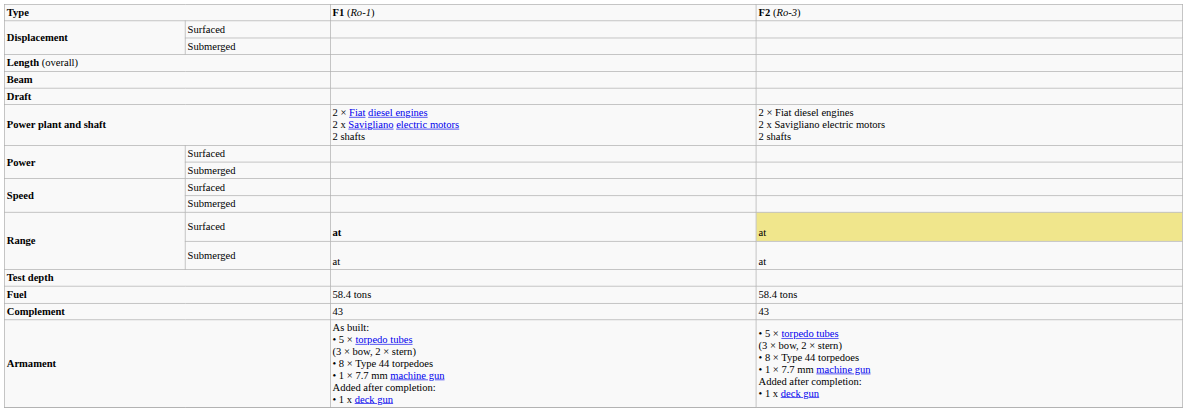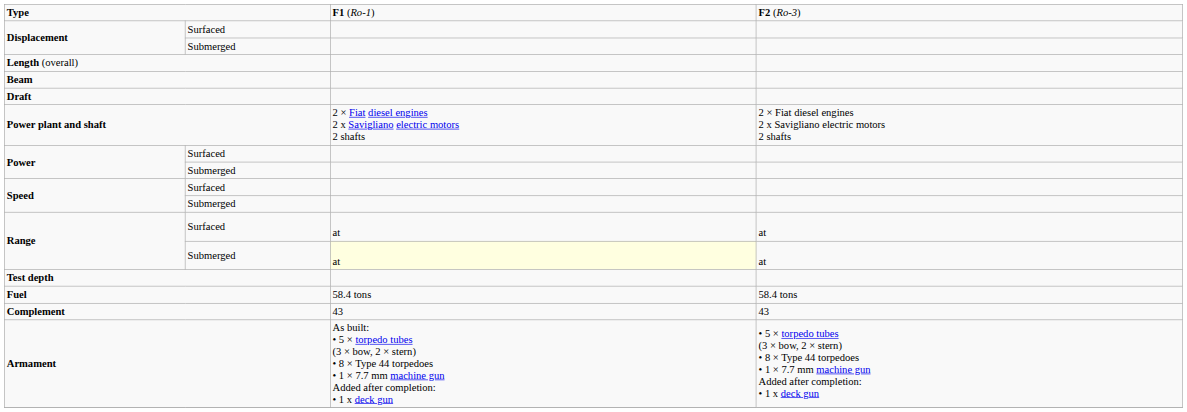Range / Surfaced | column 3: bold -> normal
Range / Surfaced | column 4: khaki background -> no background
Range / Submerged | column 3: no background -> lightyellow background
